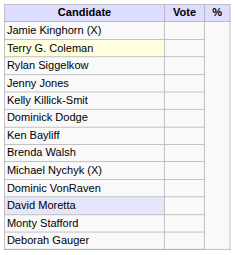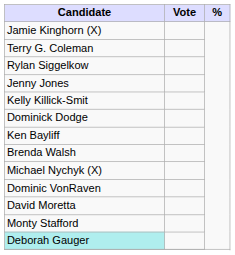Terry G. Coleman | Candidate: lightyellow background -> no background
David Moretta | Candidate: lavender background -> no background
Deborah Gauger | Candidate: no background -> paleturquoise background
